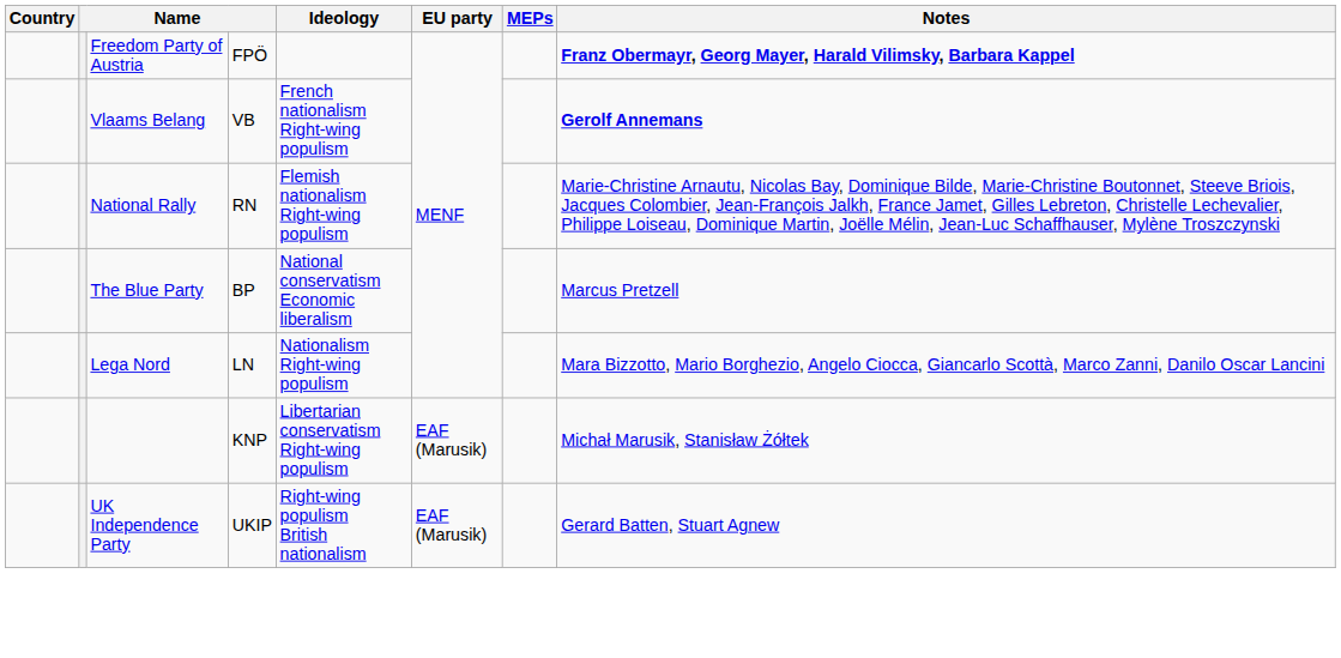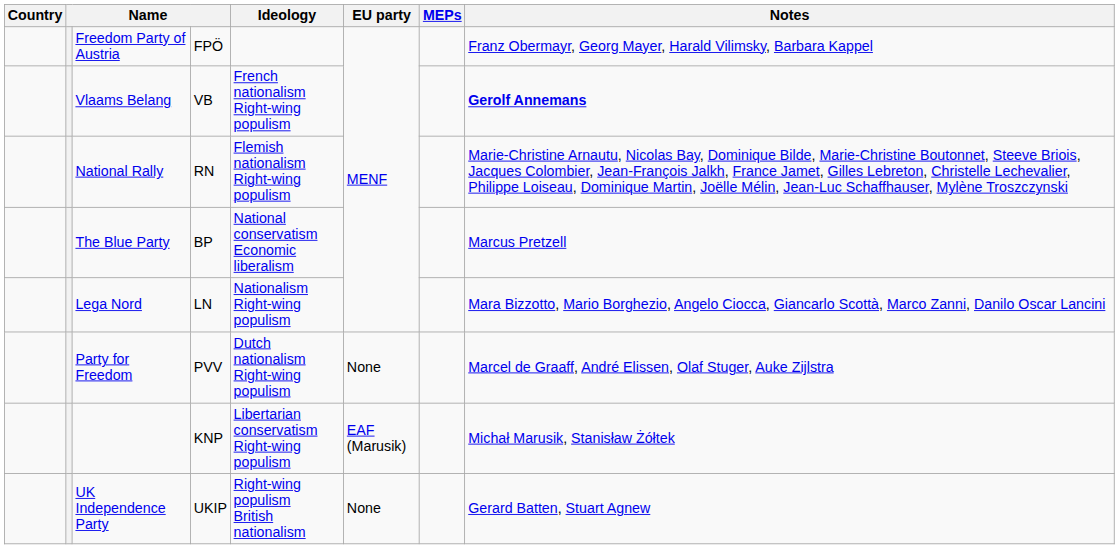Freedom Party of Austria | Notes: bold -> normal
+ row: Party for Freedom | PVV | Dutch nationalism Right-wing populism | None | Marcel de Graaff, André Elissen, Olaf Stuger, Auke Zijlstra
UK Independence Party | EU party: EAF (Marusik) -> None
